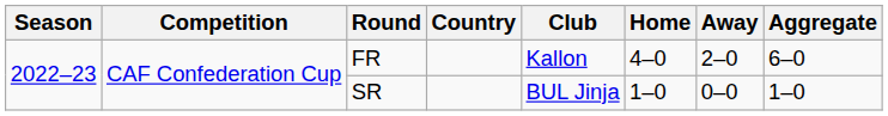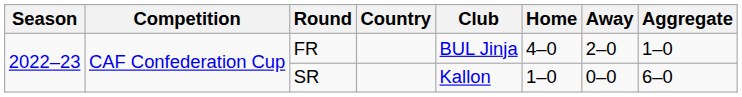FR | Club: Kallon -> BUL Jinja
FR | Aggregate: 6–0 -> 1–0
SR | Club: BUL Jinja -> Kallon
SR | Aggregate: 1–0 -> 6–0
